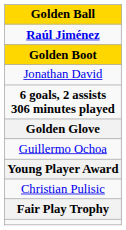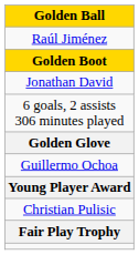Raúl Jiménez | Golden Ball: bold -> normal
6 goals, 2 assists 306 minutes played | Golden Ball: bold -> normal
